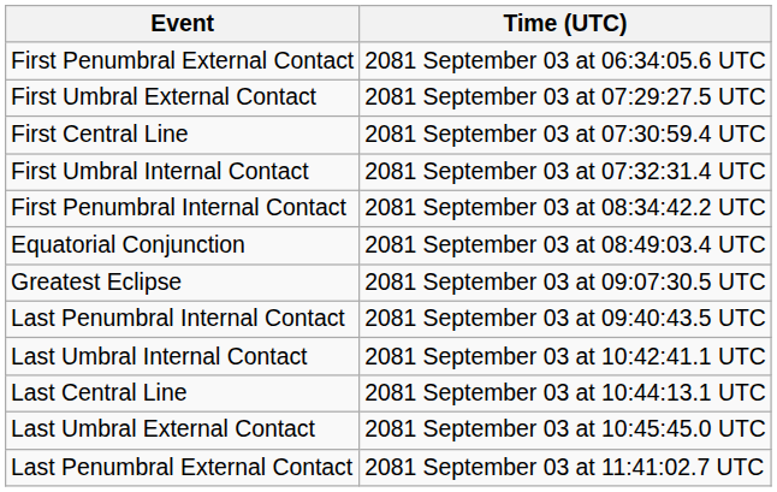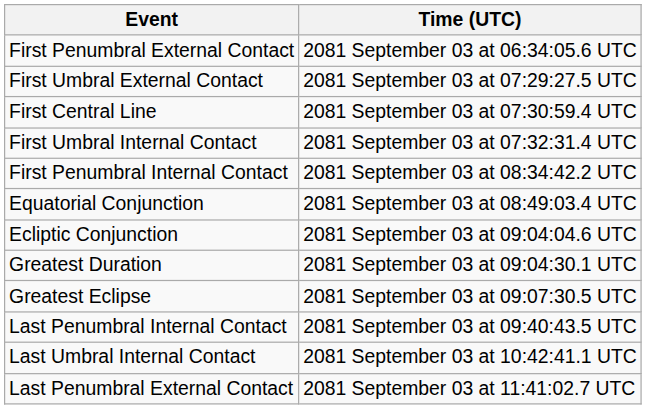+ row: Ecliptic Conjunction | 2081 September 03 at 09:04:04.6 UTC
+ row: Greatest Duration | 2081 September 03 at 09:04:30.1 UTC
- row: Last Central Line | 2081 September 03 at 10:44:13.1 UTC
- row: Last Umbral External Contact | 2081 September 03 at 10:45:45.0 UTC
